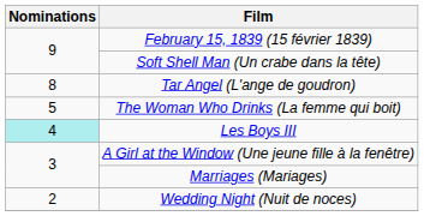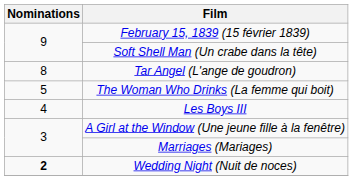Les Boys III | Nominations: paleturquoise background -> no background
Wedding Night (Nuit de noces) | Nominations: normal -> bold
